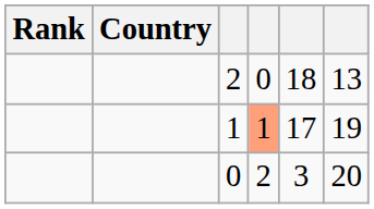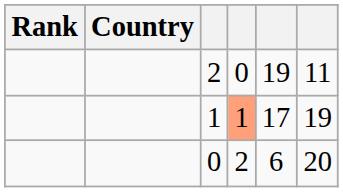row 2 | column 5: 18 -> 19
row 2 | column 6: 13 -> 11
row 4 | column 5: 3 -> 6
